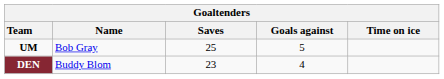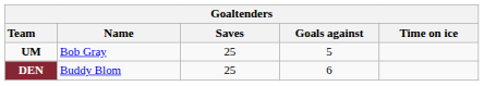DEN | Saves: 23 -> 25
DEN | Goals against: 4 -> 6
